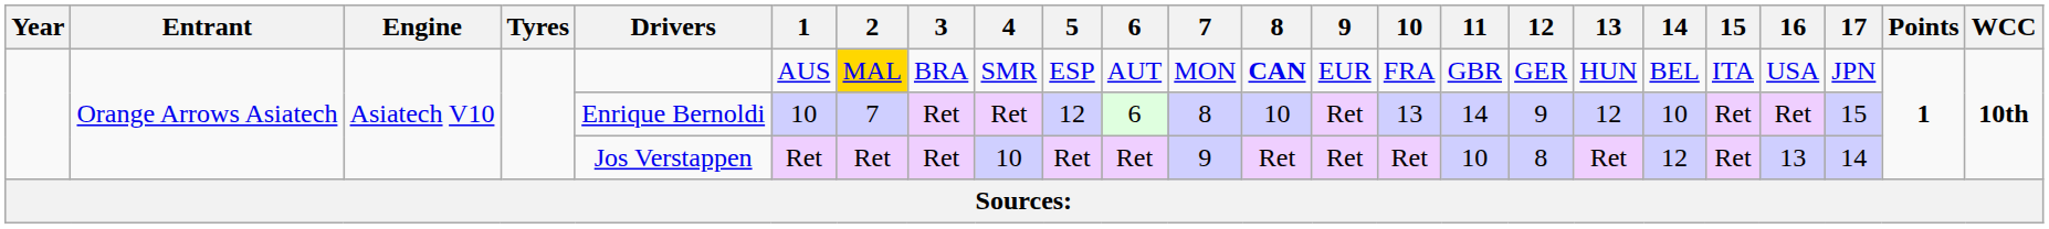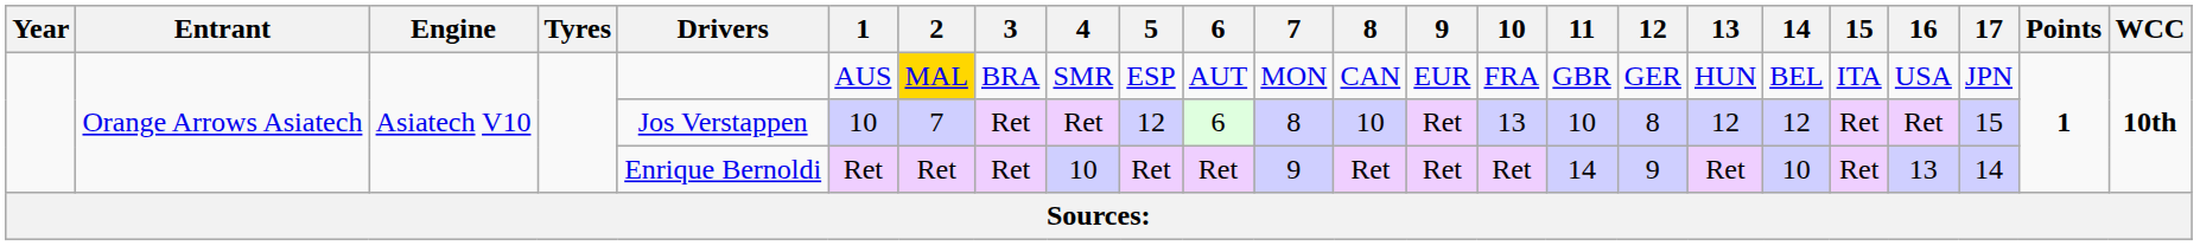row 2 | 8: bold -> normal
row 3 | Drivers: Enrique Bernoldi -> Jos Verstappen
row 3 | 11: 14 -> 10
row 3 | 12: 9 -> 8
row 3 | 14: 10 -> 12
row 4 | Drivers: Jos Verstappen -> Enrique Bernoldi
row 4 | 11: 10 -> 14
row 4 | 12: 8 -> 9
row 4 | 14: 12 -> 10
